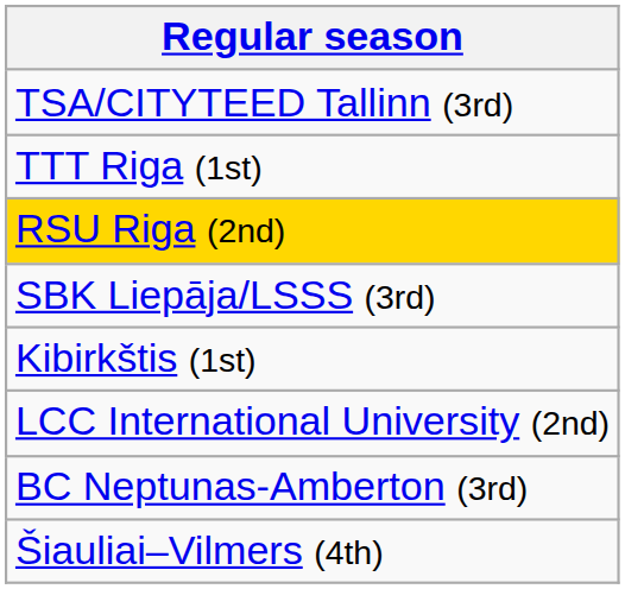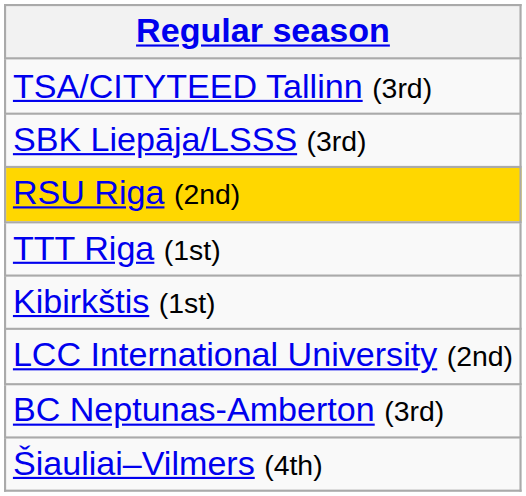row 3 | column 1: TTT Riga (1st) -> SBK Liepāja/LSSS (3rd)
row 5 | column 1: SBK Liepāja/LSSS (3rd) -> TTT Riga (1st)
